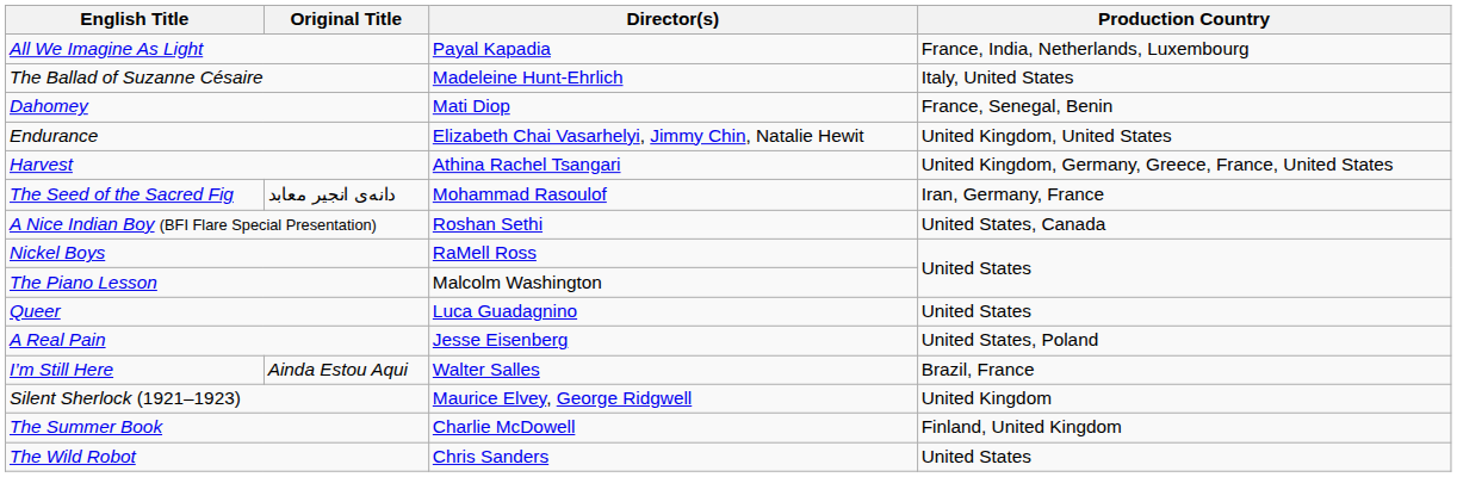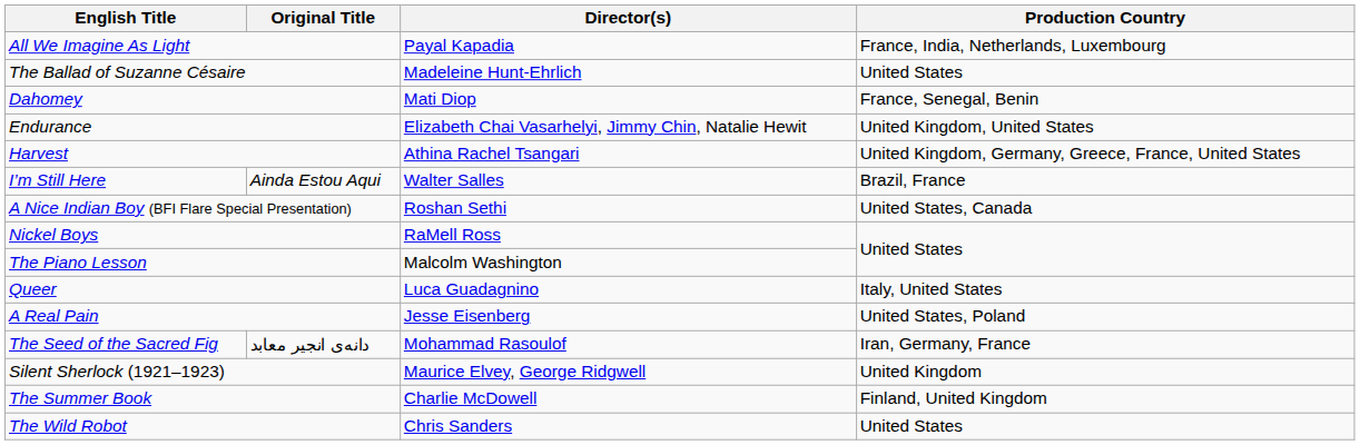The Ballad of Suzanne Césaire | Production Country: Italy, United States -> United States
rows swapped: I’m Still Here <-> The Seed of the Sacred Fig
Queer | Production Country: United States -> Italy, United States
